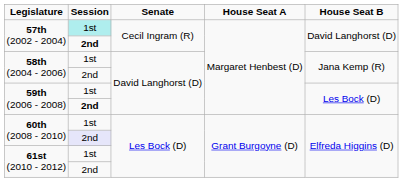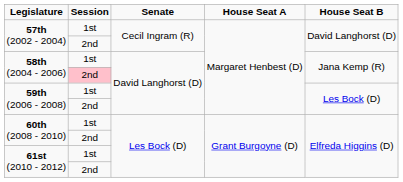57th (2002 - 2004) / 1st | Session: paleturquoise background -> no background
57th (2002 - 2004) / 2nd | Session: bold -> normal
58th (2004 - 2006) / 2nd | Session: no background -> pink background
59th (2006 - 2008) / 2nd | Session: bold -> normal
60th (2008 - 2010) / 2nd | Session: lavender background -> no background
